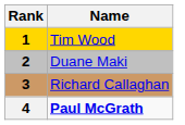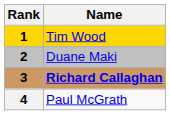Richard Callaghan | Name: normal -> bold
Paul McGrath | Name: bold -> normal
